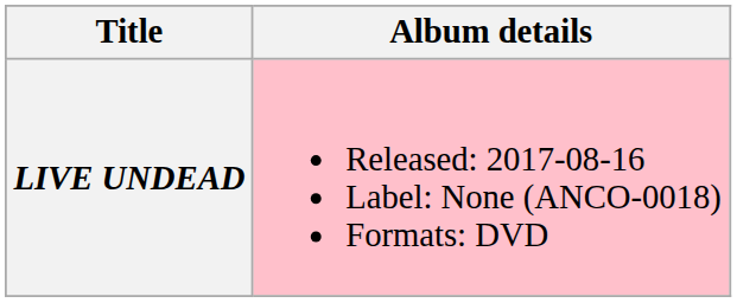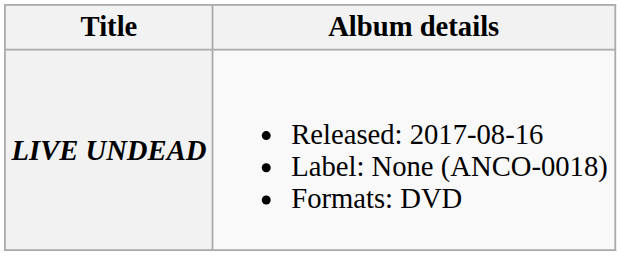LIVE UNDEAD | Album details: pink background -> no background
